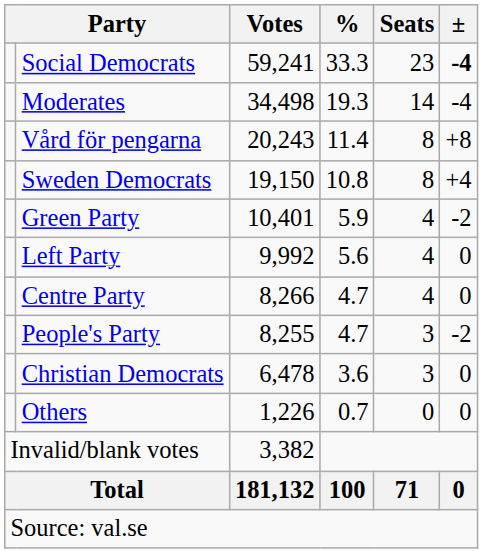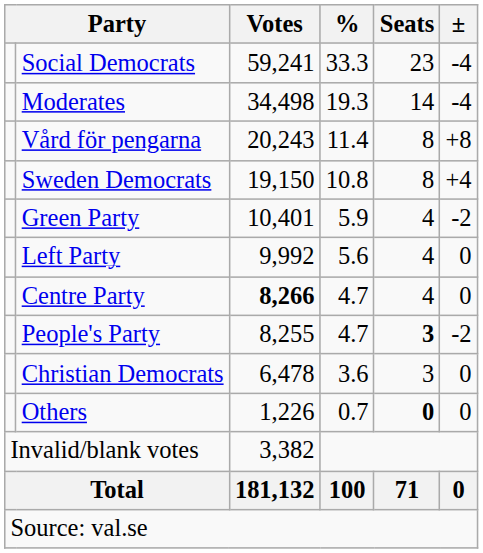Social Democrats | ±: bold -> normal
Centre Party | Votes: normal -> bold
People's Party | Seats: normal -> bold
Others | Seats: normal -> bold
